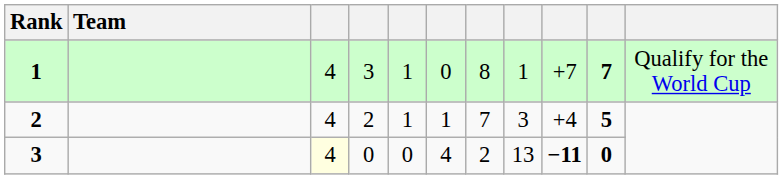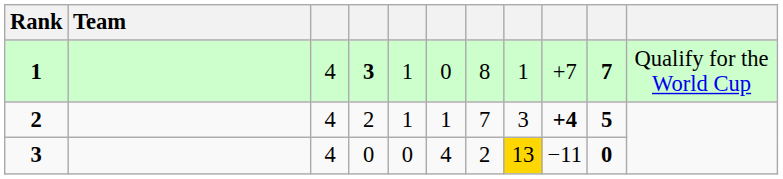row 2 | column 4: normal -> bold
row 3 | column 9: normal -> bold
row 4 | column 3: lightyellow background -> no background
row 4 | column 8: no background -> gold background
row 4 | column 9: bold -> normal
